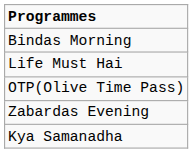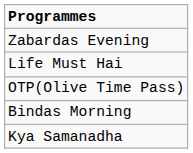row 2 | column 1: Bindas Morning -> Zabardas Evening
row 5 | column 1: Zabardas Evening -> Bindas Morning
